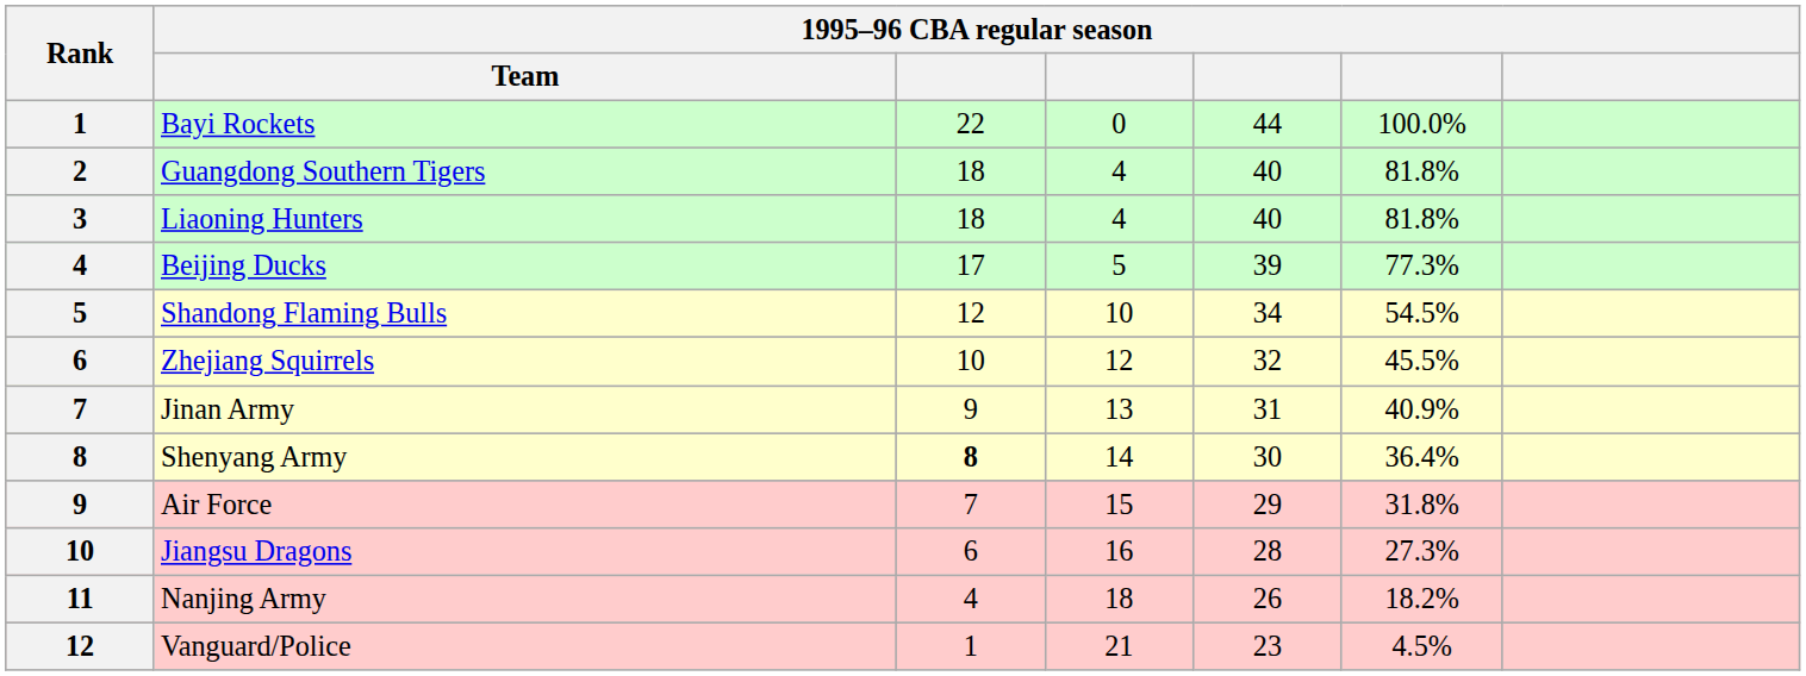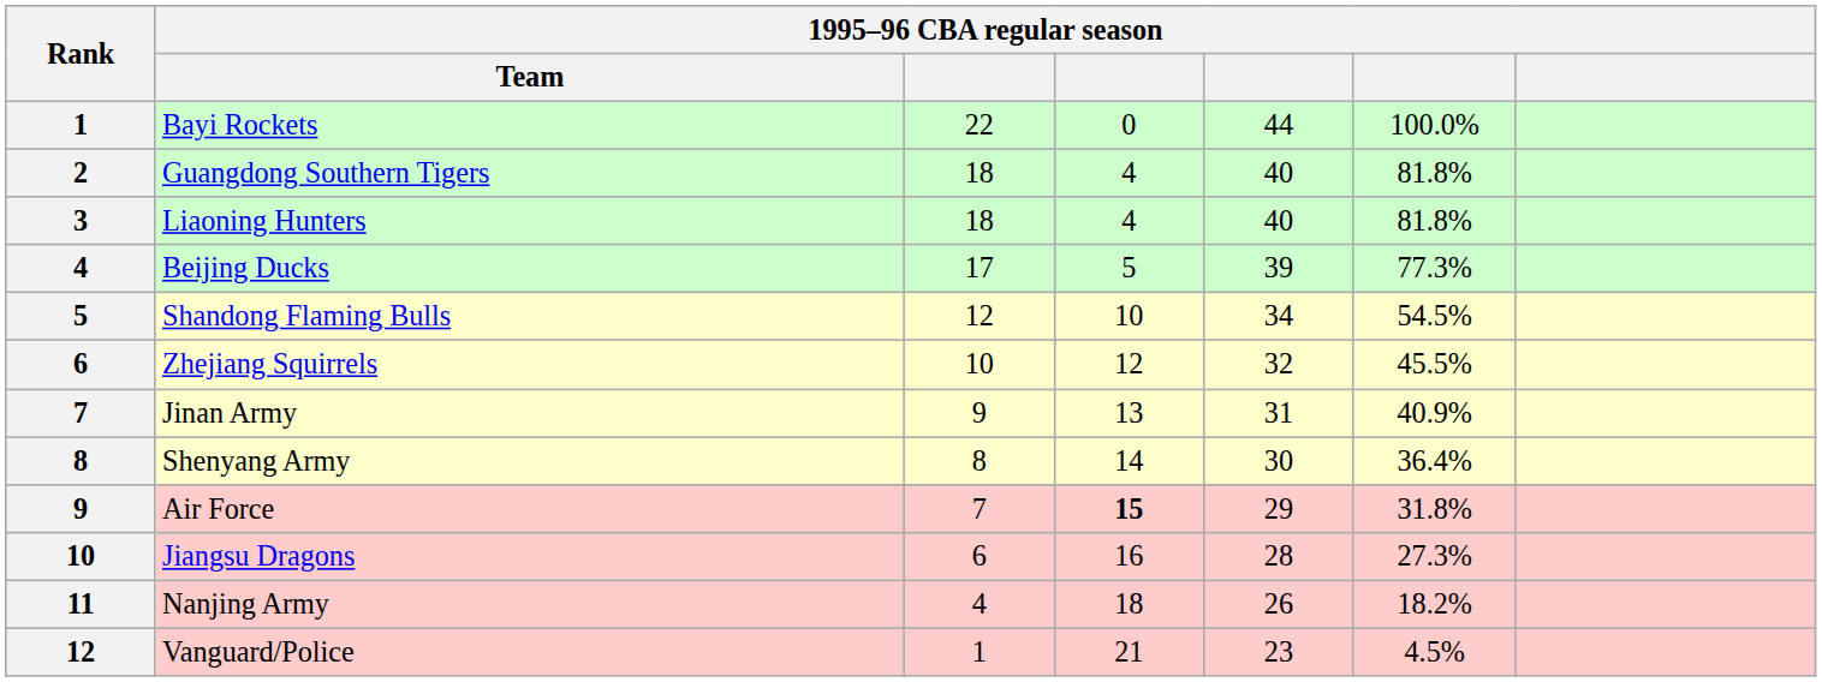Shenyang Army | column 3: bold -> normal
Air Force | column 4: normal -> bold
